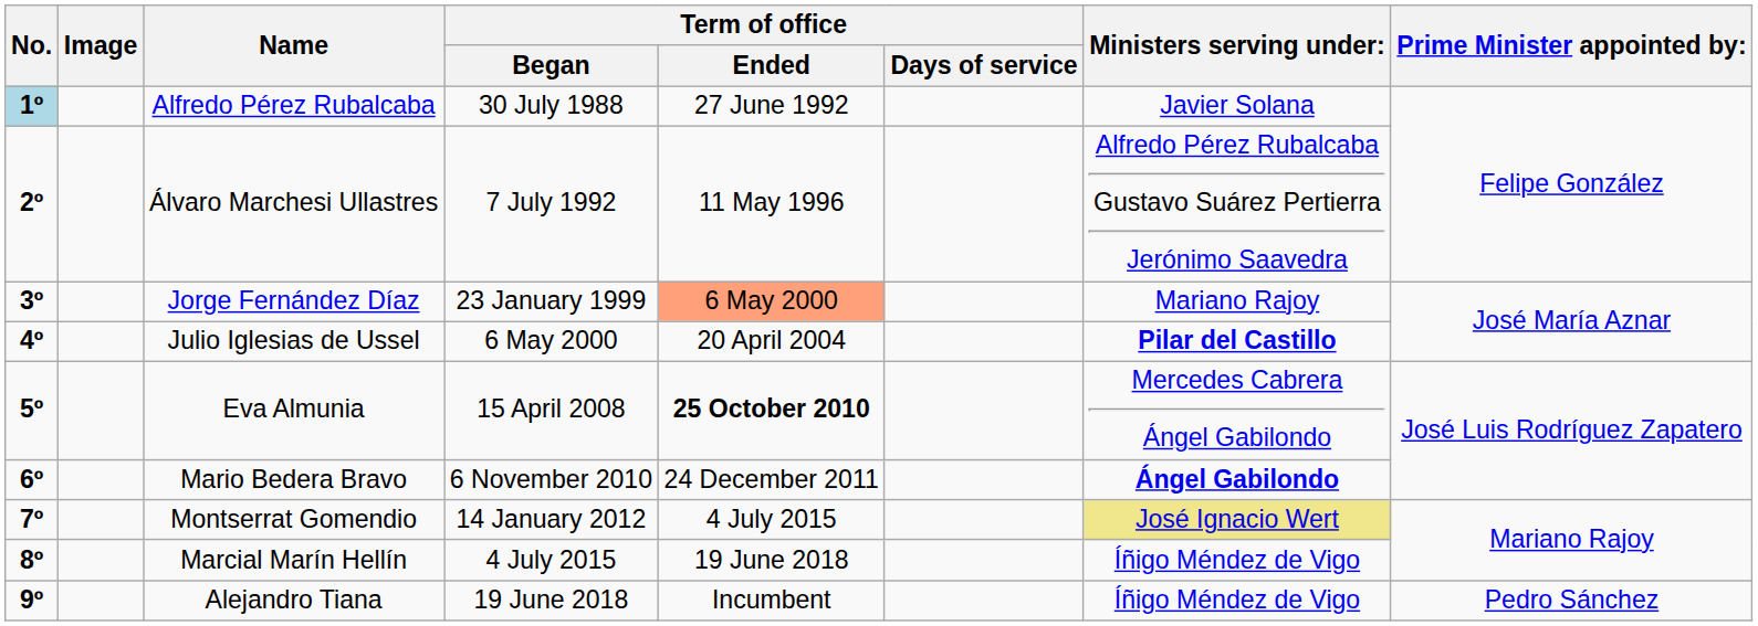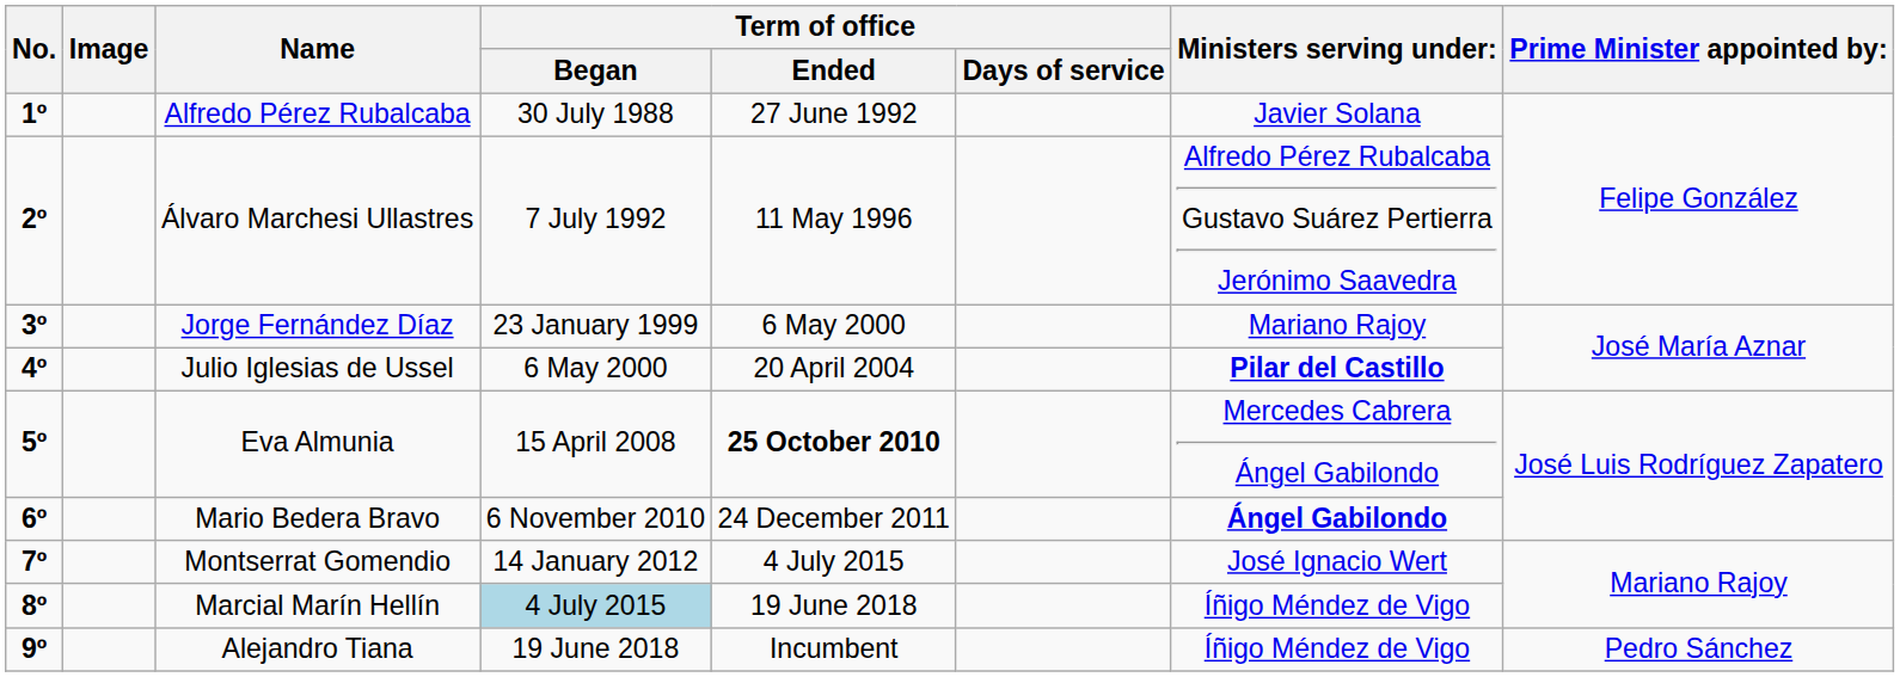Alfredo Pérez Rubalcaba | No.: lightblue background -> no background
Jorge Fernández Díaz | Term of office / Ended: lightsalmon background -> no background
Montserrat Gomendio | Ministers serving under:: khaki background -> no background
Marcial Marín Hellín | Term of office / Began: no background -> lightblue background
